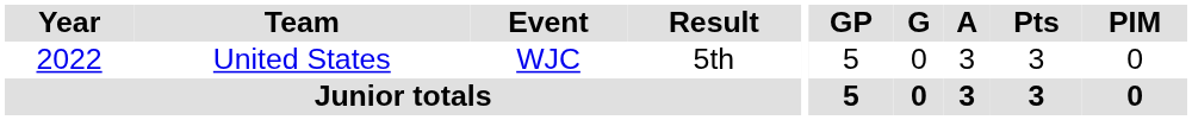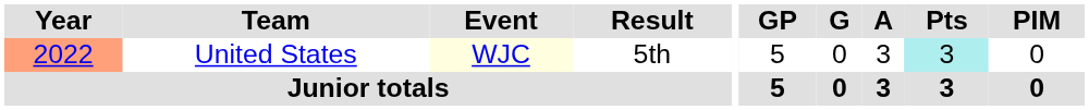United States | Year: no background -> lightsalmon background
United States | Event: no background -> lightyellow background
United States | Pts: no background -> paleturquoise background
